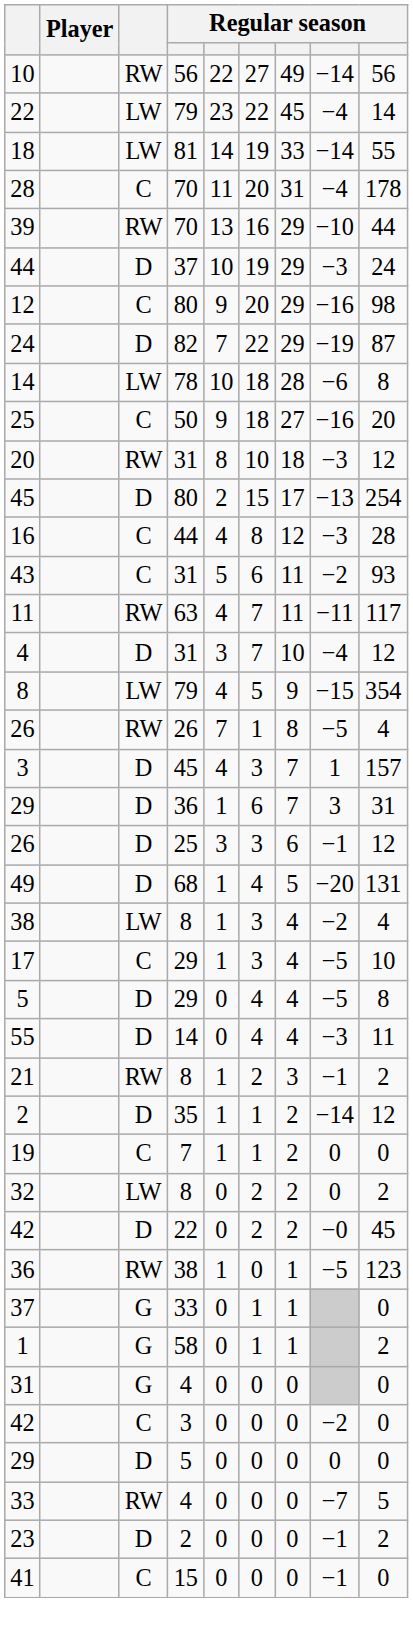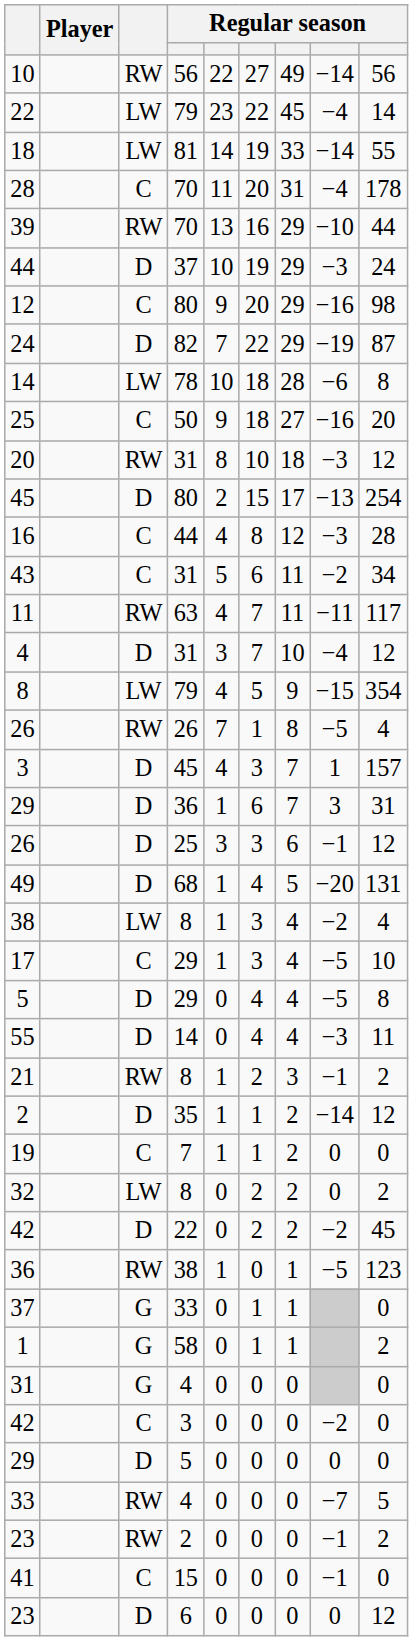43 | column 9: 93 -> 34
42 / 22 | column 8: −0 -> −2
23 / 2 | column 3: D -> RW
+ row: 23 | D | 6 | 0 | 0 | 0 | 0 | 12
